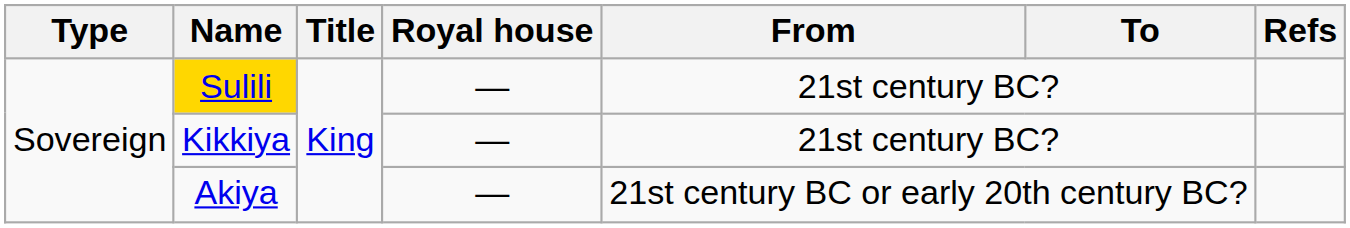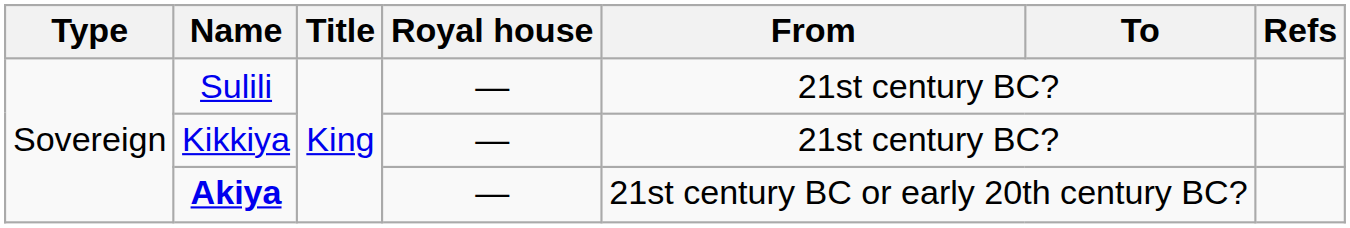Sulili | Name: gold background -> no background
Akiya | Name: normal -> bold
